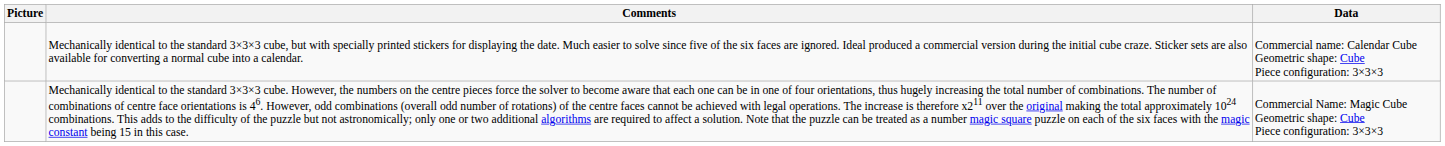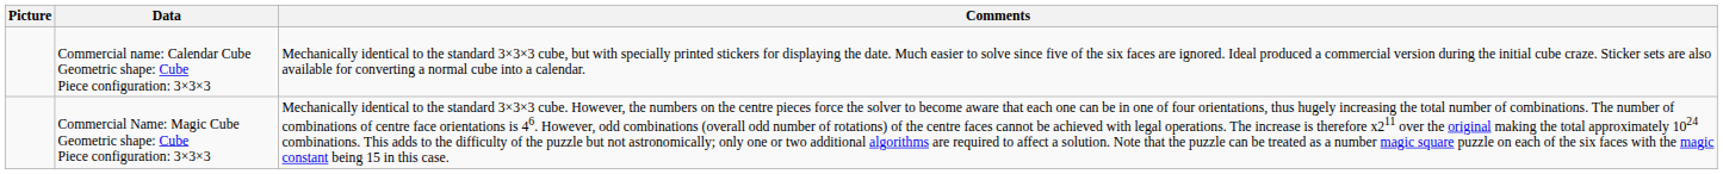columns swapped: Data <-> Comments
